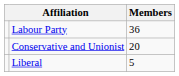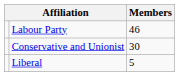Labour Party | Members: 36 -> 46
Conservative and Unionist | Members: 20 -> 30
